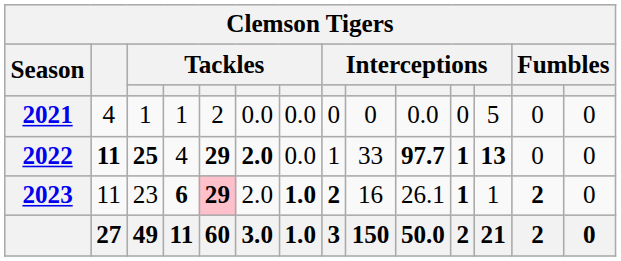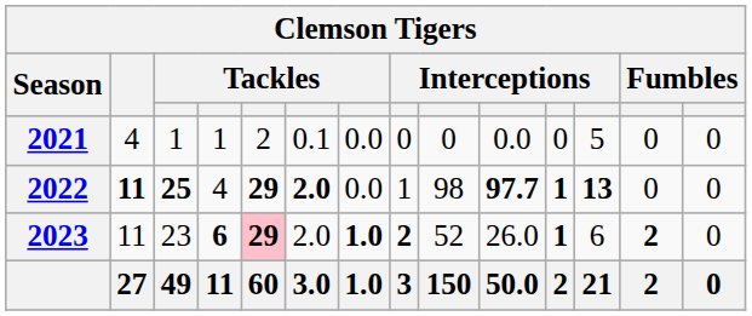2021 | column 6: 0.0 -> 0.1
2022 | column 9: 33 -> 98
2023 | column 9: 16 -> 52
2023 | column 10: 26.1 -> 26.0
2023 | column 12: 1 -> 6
